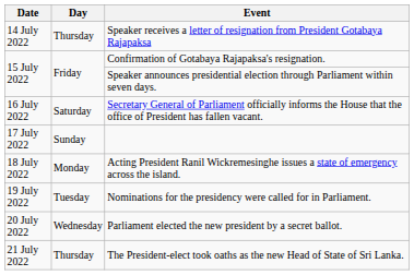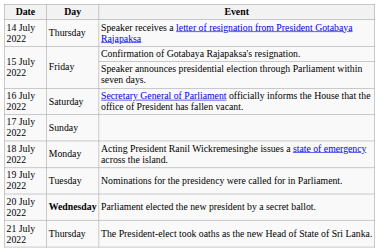Parliament elected the new president by a secret ballot. | Day: normal -> bold
